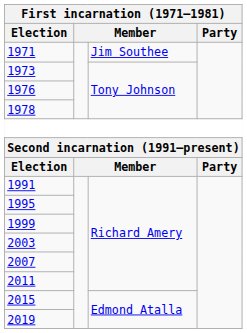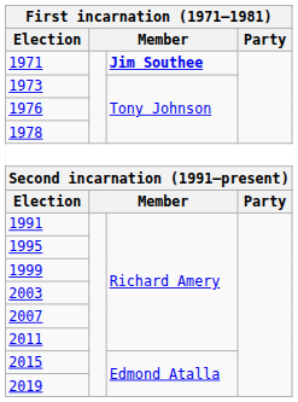1971 | column 3: normal -> bold
